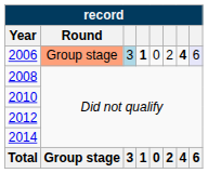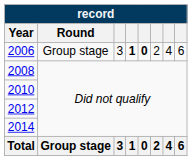2006 | Round: lightsalmon background -> no background
2006 | column 3: lightblue background -> no background
2006 | column 5: normal -> bold
2006 | column 7: bold -> normal
2006 | column 8: lavender background -> no background
